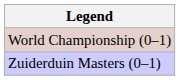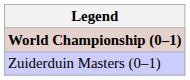row 2 | column 1: normal -> bold
